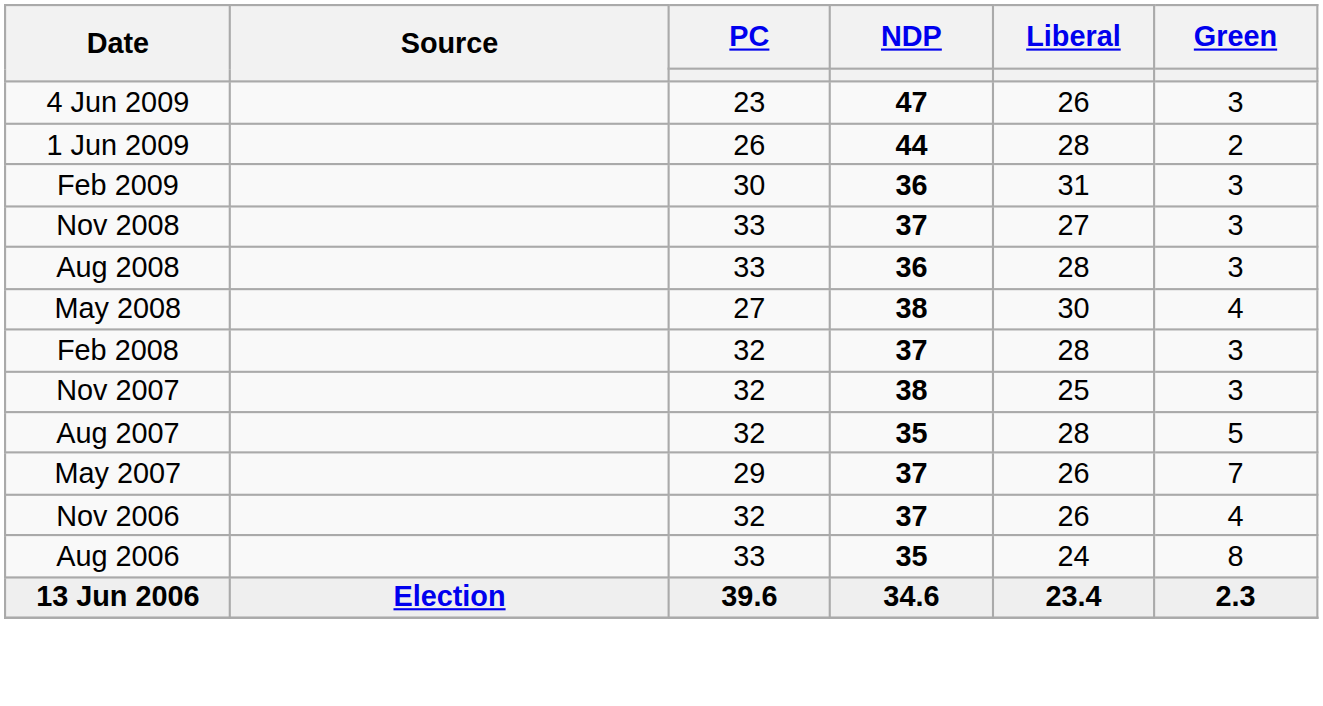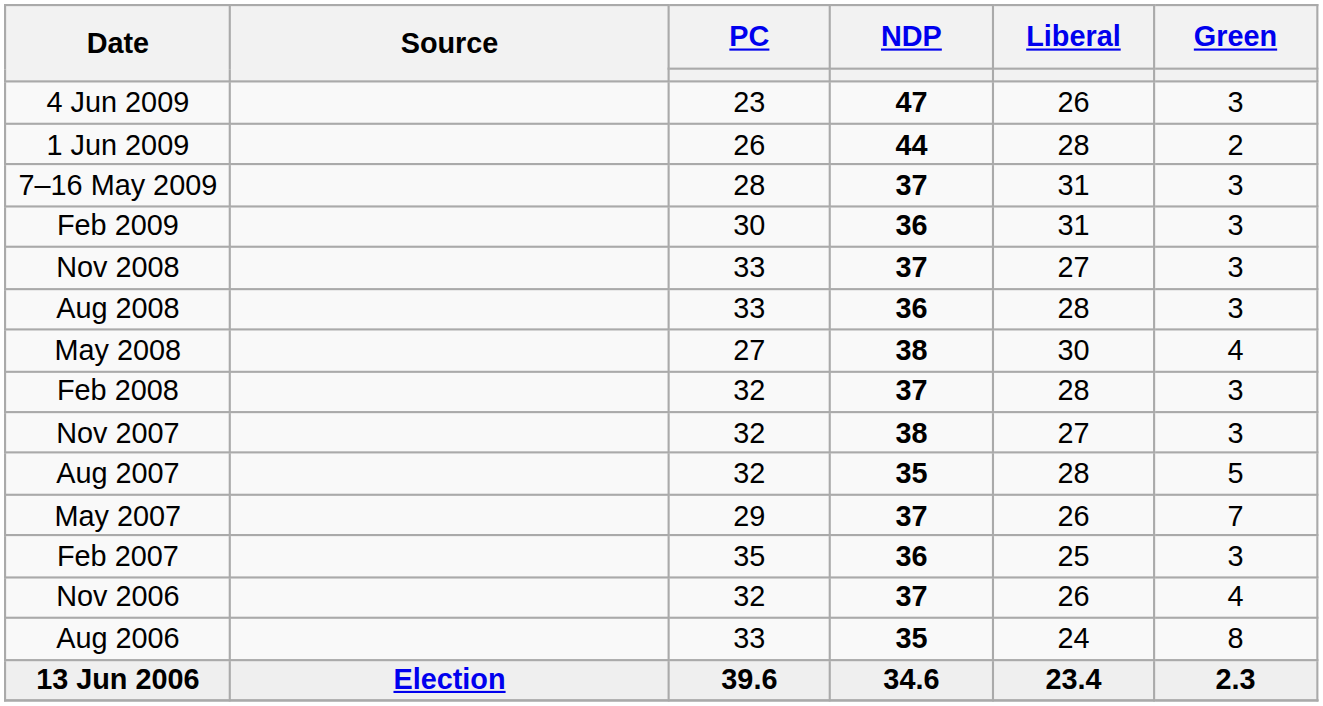+ row: 7–16 May 2009 | 28 | 37 | 31 | 3
Nov 2007 | Liberal: 25 -> 27
+ row: Feb 2007 | 35 | 36 | 25 | 3
